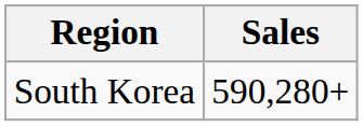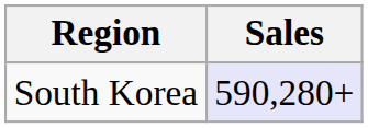South Korea | Sales: no background -> lavender background
